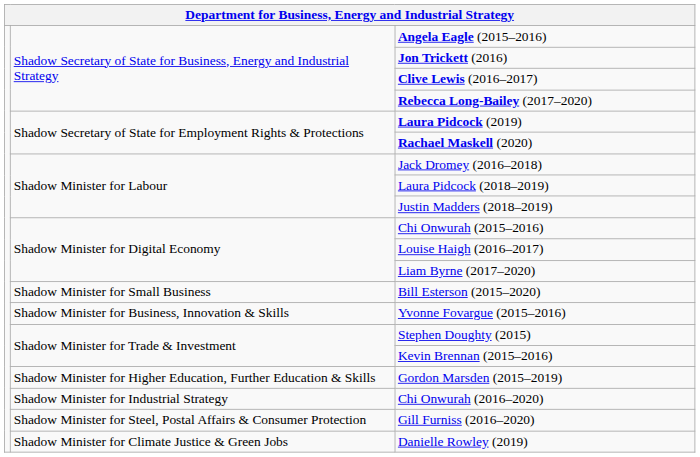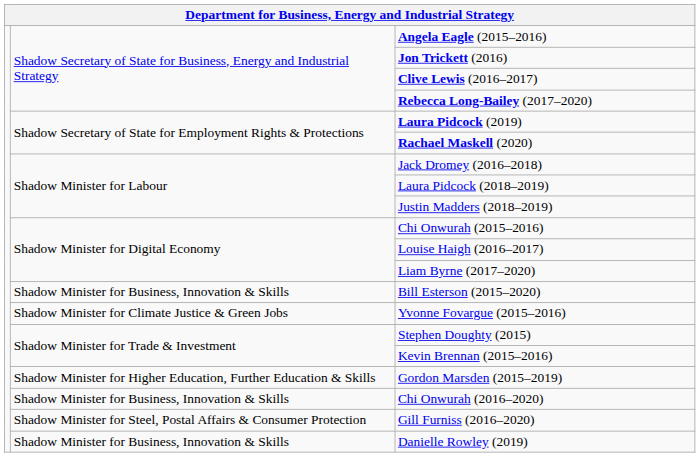Bill Esterson (2015–2020) | column 2: Shadow Minister for Small Business -> Shadow Minister for Business, Innovation & Skills
Yvonne Fovargue (2015–2016) | column 2: Shadow Minister for Business, Innovation & Skills -> Shadow Minister for Climate Justice & Green Jobs
Chi Onwurah (2016–2020) | column 2: Shadow Minister for Industrial Strategy -> Shadow Minister for Business, Innovation & Skills
Danielle Rowley (2019) | column 2: Shadow Minister for Climate Justice & Green Jobs -> Shadow Minister for Business, Innovation & Skills
